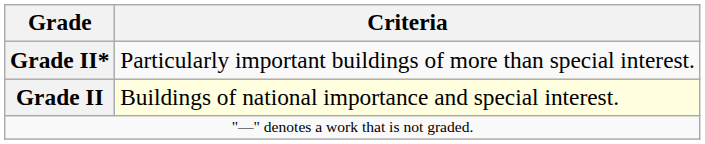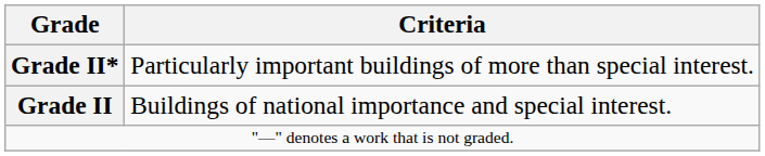Grade II | Criteria: lightyellow background -> no background
